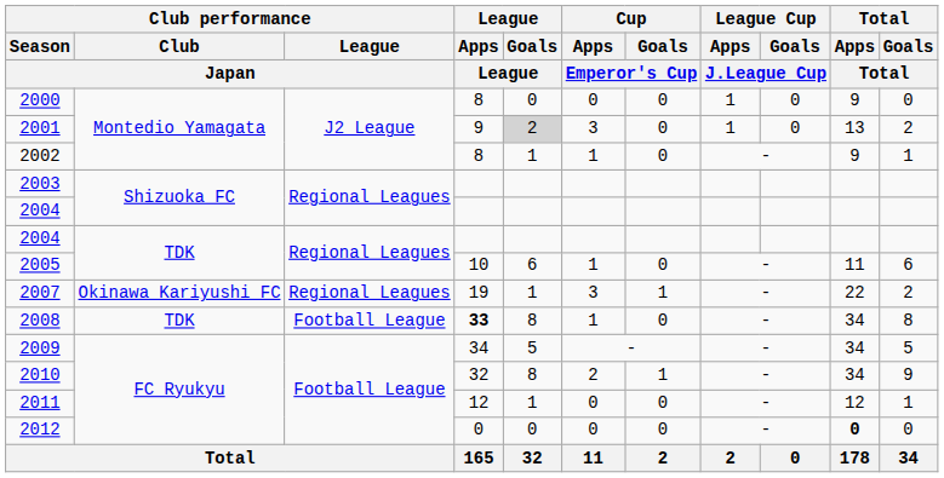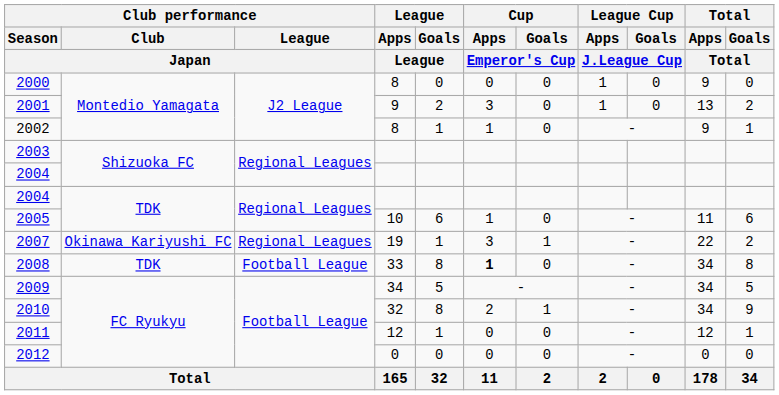2001 | League / Goals / League: lightgrey background -> no background
2008 | League / Apps / League: bold -> normal
2008 | Cup / Apps / Emperor's Cup: normal -> bold
2012 | Total / Apps / Total: bold -> normal
